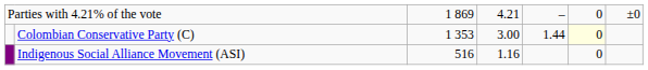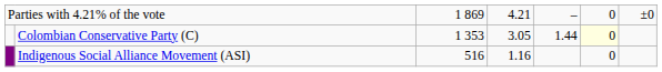Colombian Conservative Party (C) | column 4: 3.00 -> 3.05
